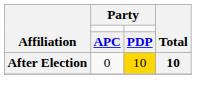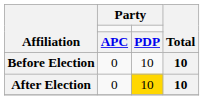+ row: Before Election | 0 | 10 | 10
